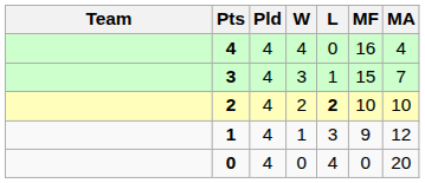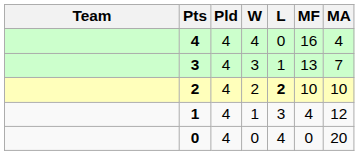row 3 | MF: 15 -> 13
row 5 | MF: 9 -> 4
